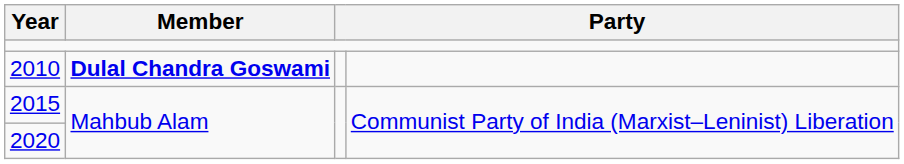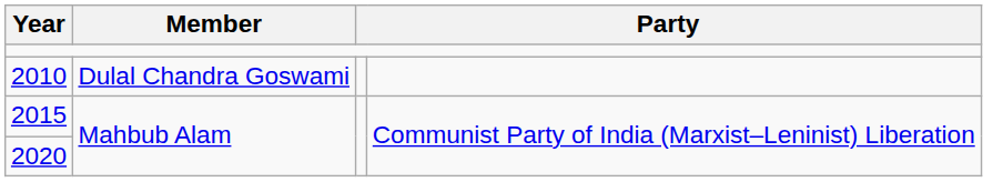2010 | Member: bold -> normal
